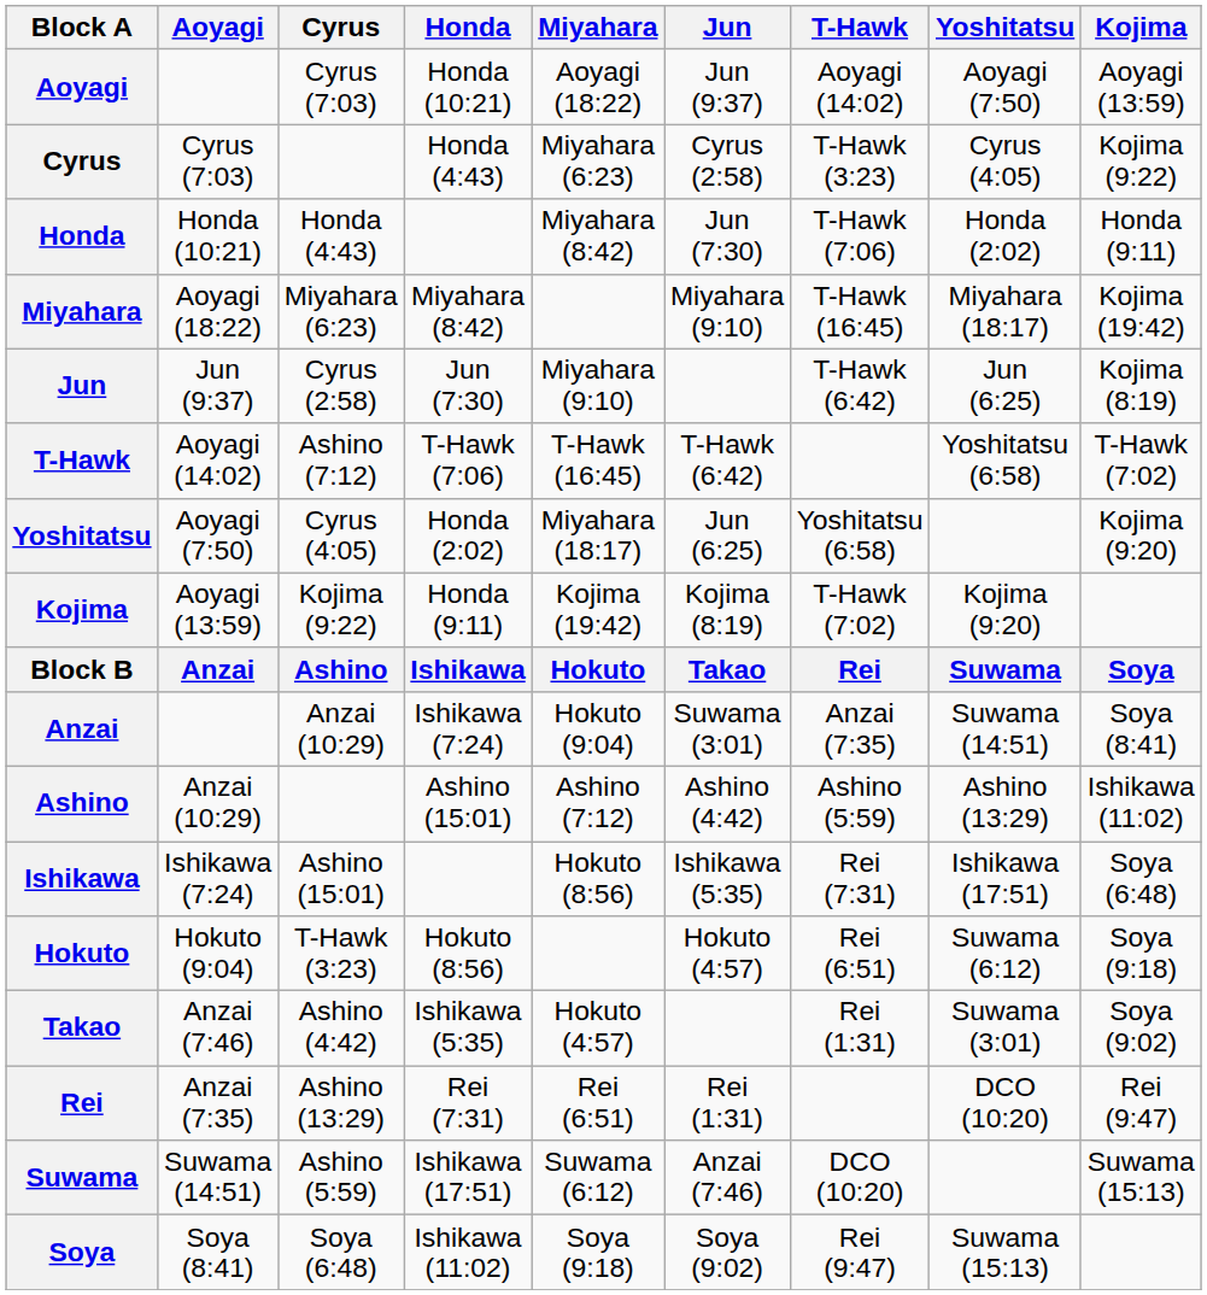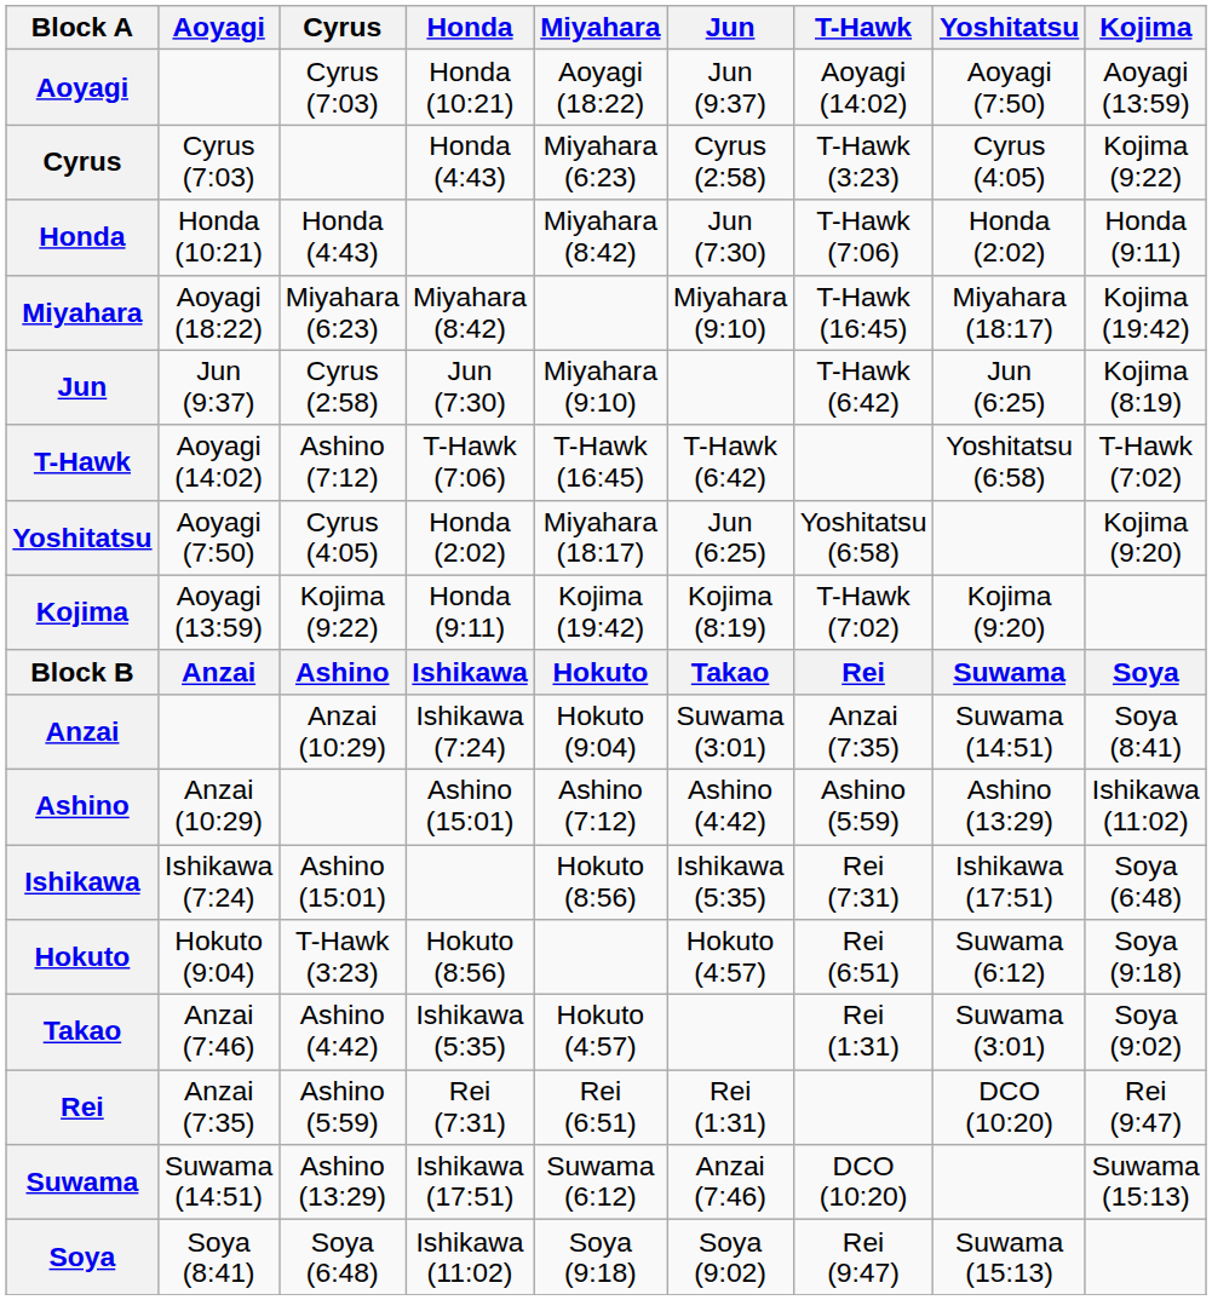row 16 | Cyrus: Ashino (13:29) -> Ashino (5:59)
row 17 | Cyrus: Ashino (5:59) -> Ashino (13:29)
